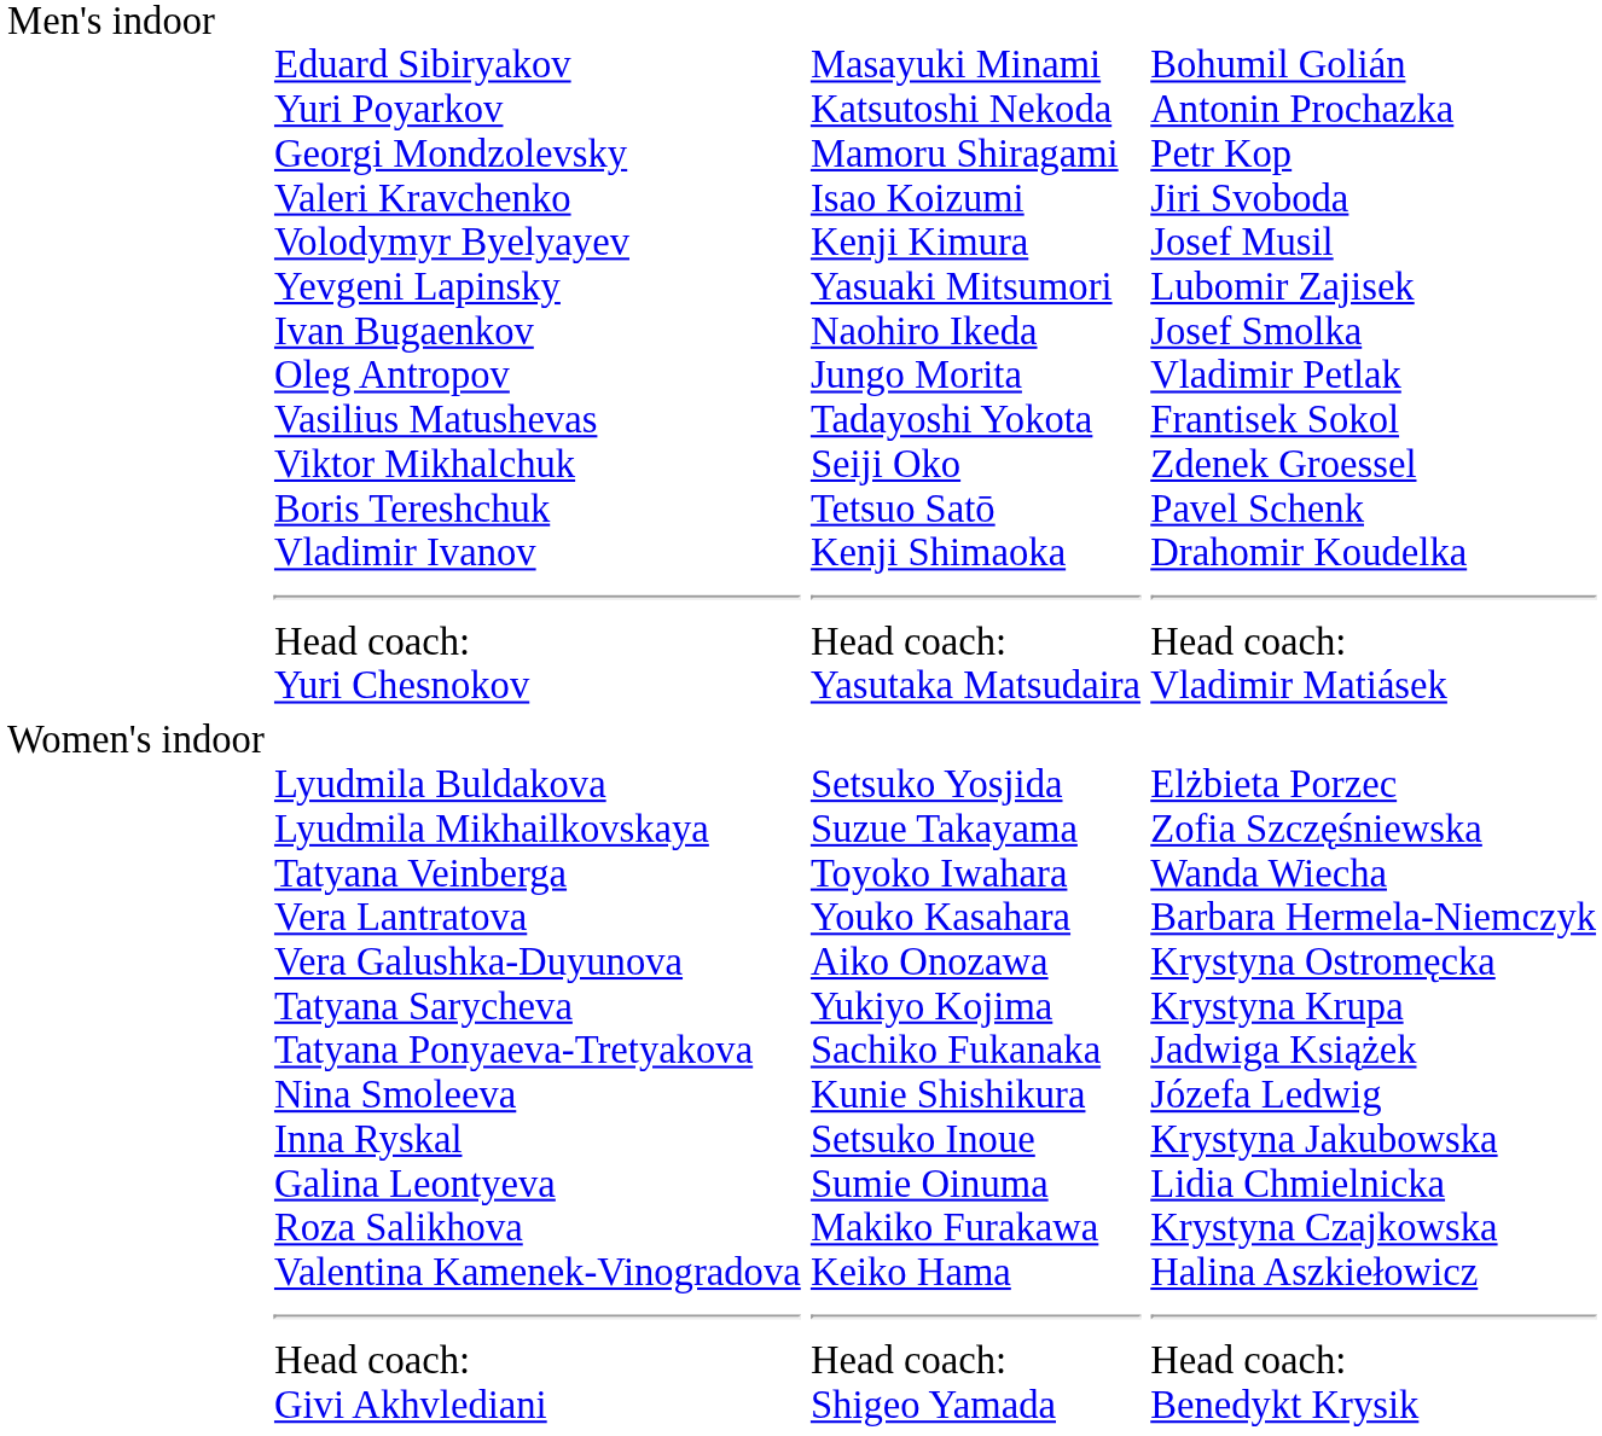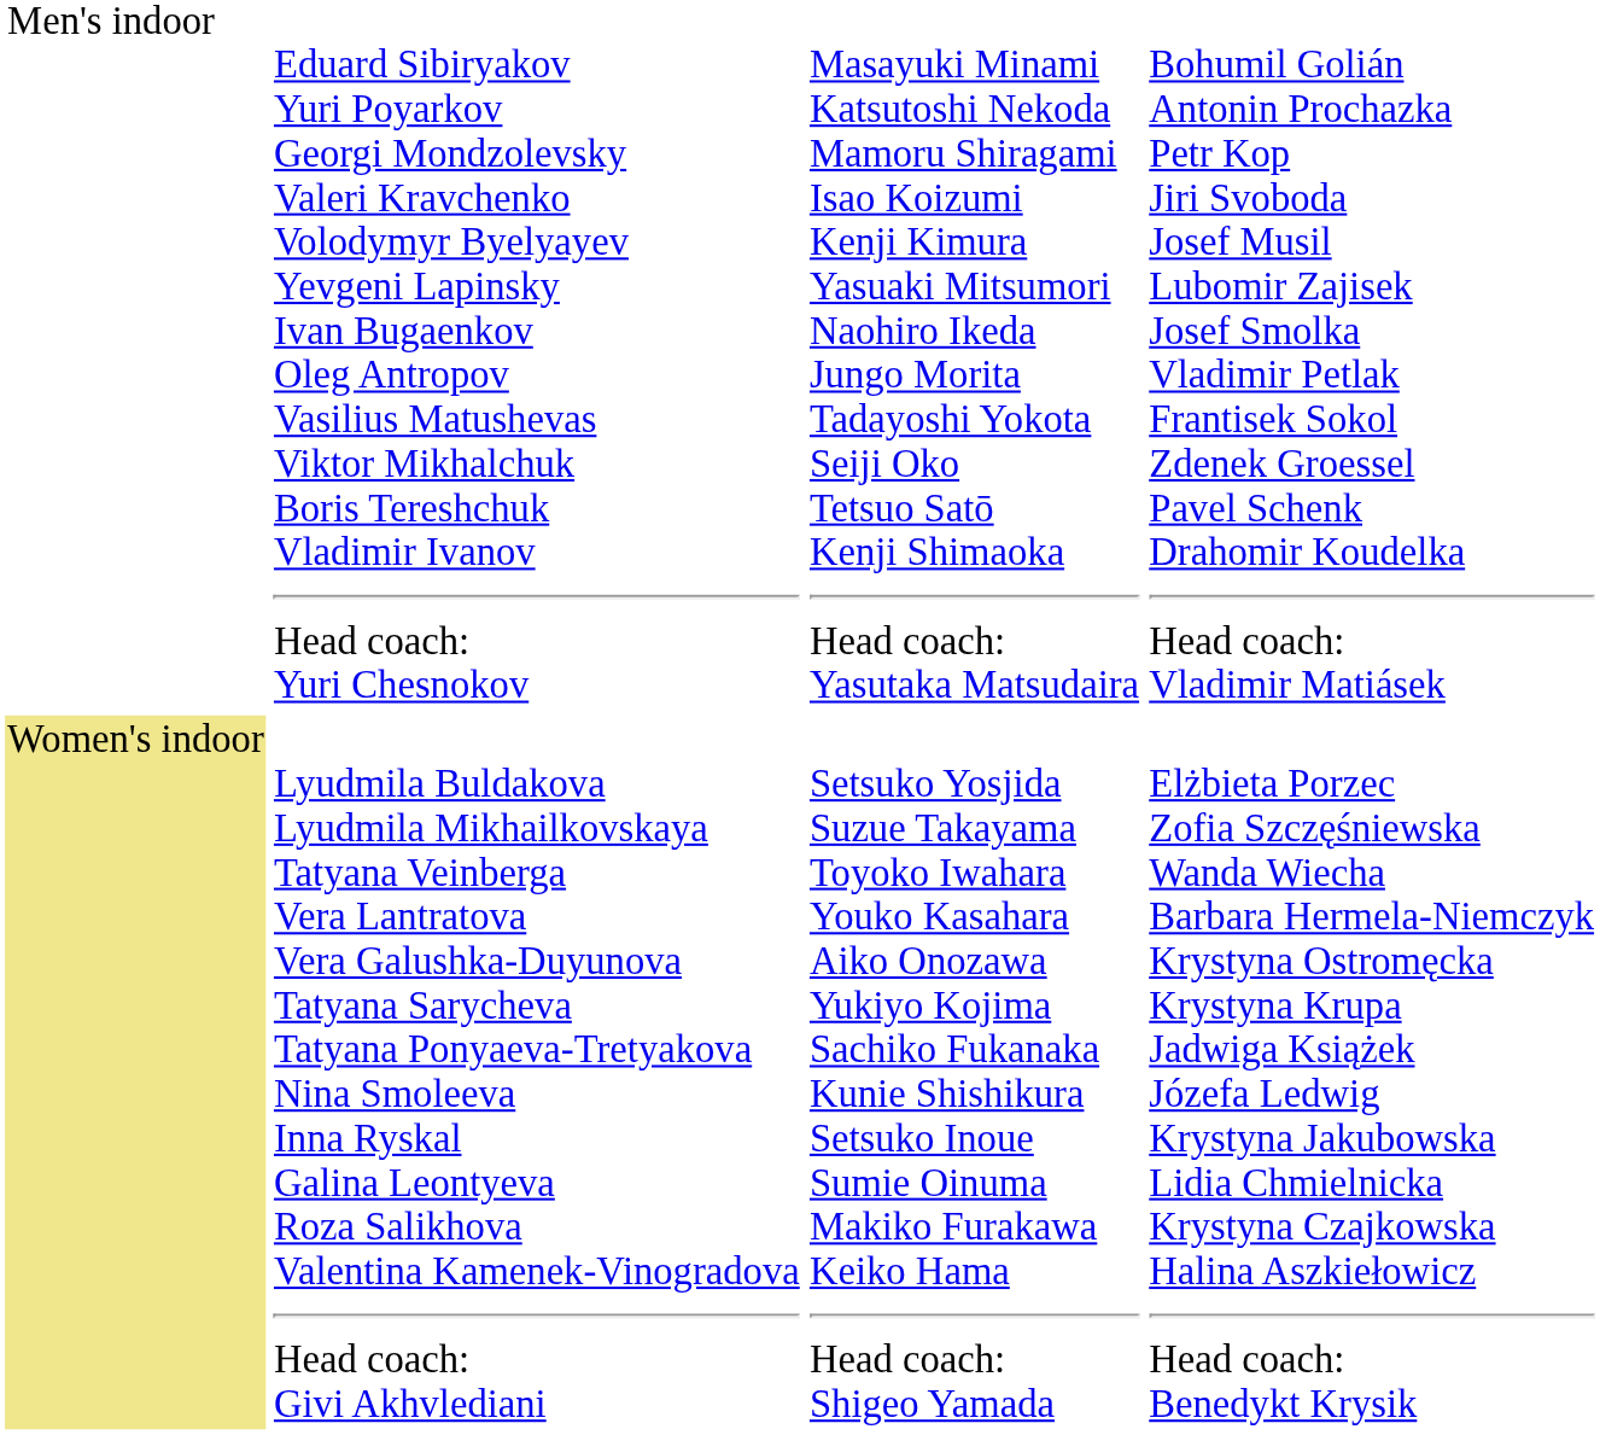Women's indoor | column 1: no background -> khaki background
